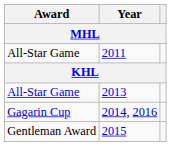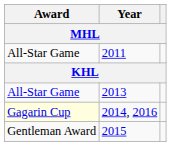2014, 2016 | Award: no background -> lightyellow background
